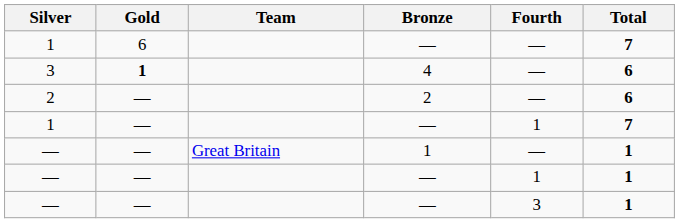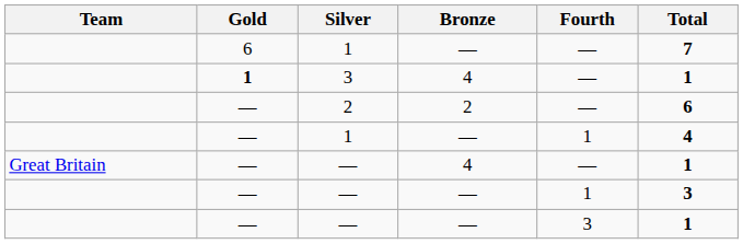columns swapped: Team <-> Silver
row 3 | Total: 6 -> 1
row 5 | Total: 7 -> 4
row 6 | Bronze: 1 -> 4
row 7 | Total: 1 -> 3
